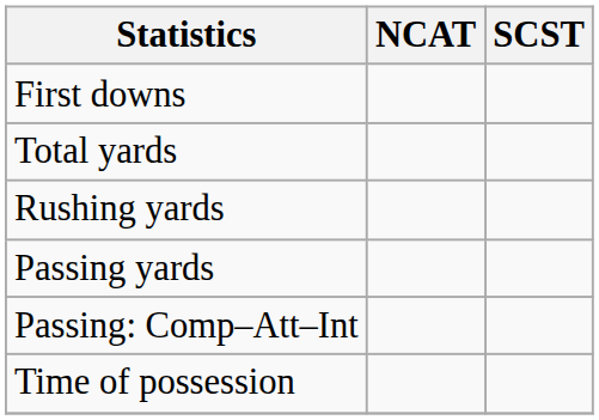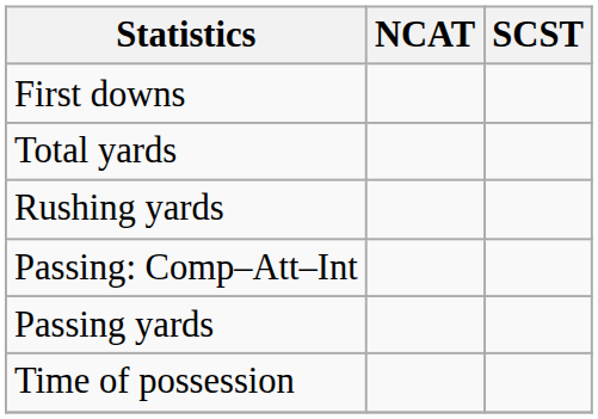rows swapped: Passing yards <-> Passing: Comp–Att–Int
